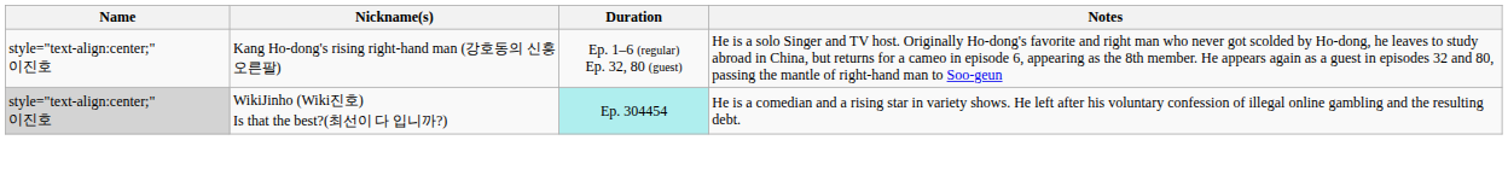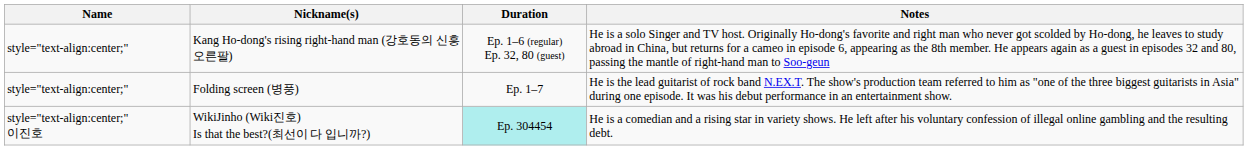Kang Ho-dong's rising right-hand man (강호동의 신흥 오른팔) | Name: style="text-align:center;" 이진호 -> style="text-align:center;"
+ row: style="text-align:center;" | Folding screen (병풍) | Ep. 1–7 | He is the lead guitarist of rock band N.EX.T. The show's production team referred to him as "one of the three biggest guitarists in Asia" during one episode. It was his debut performance in an entertainment show.
WikiJinho (Wiki진호) Is that the best?(최선이 다 입니까?) | Name: lightgrey background -> no background
